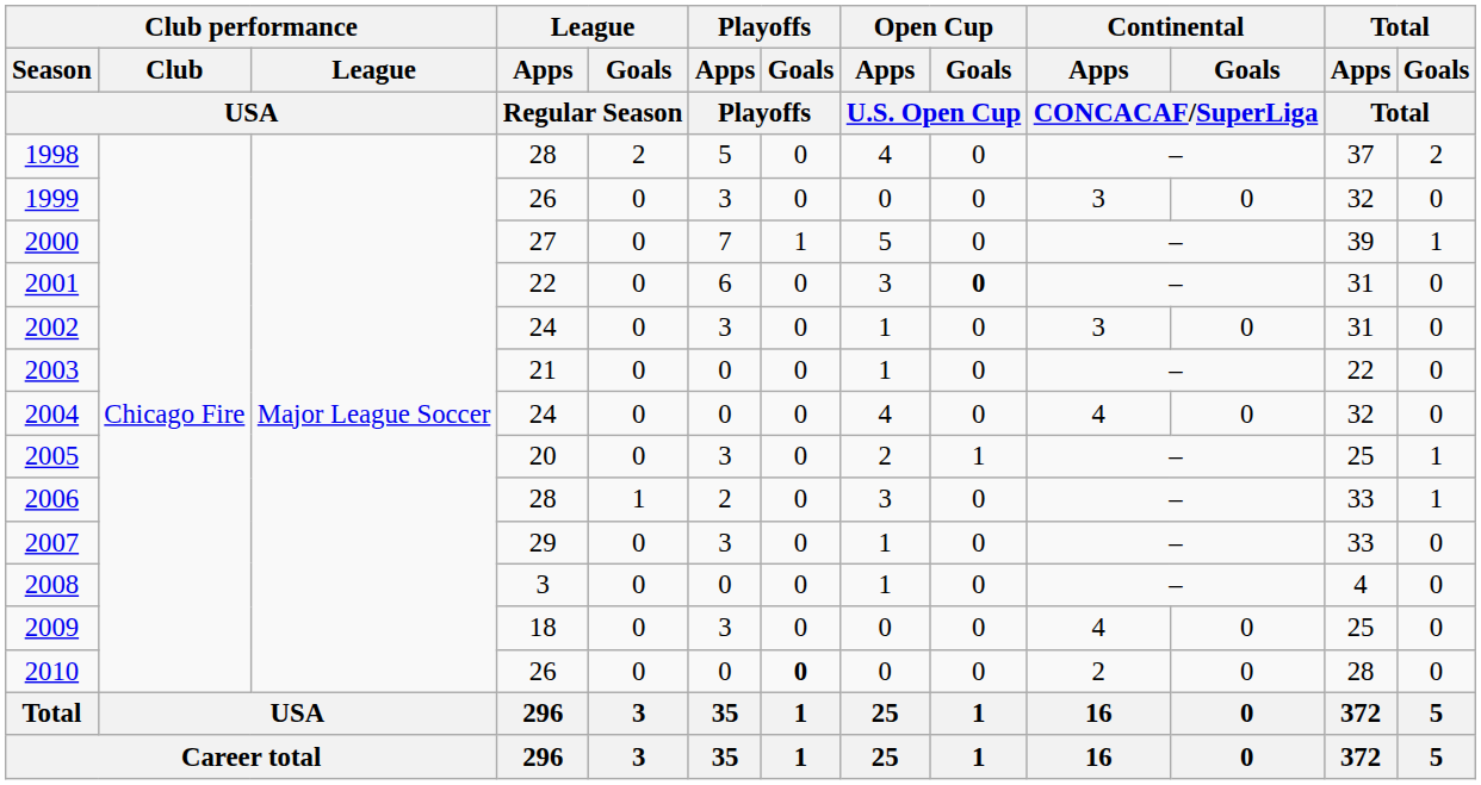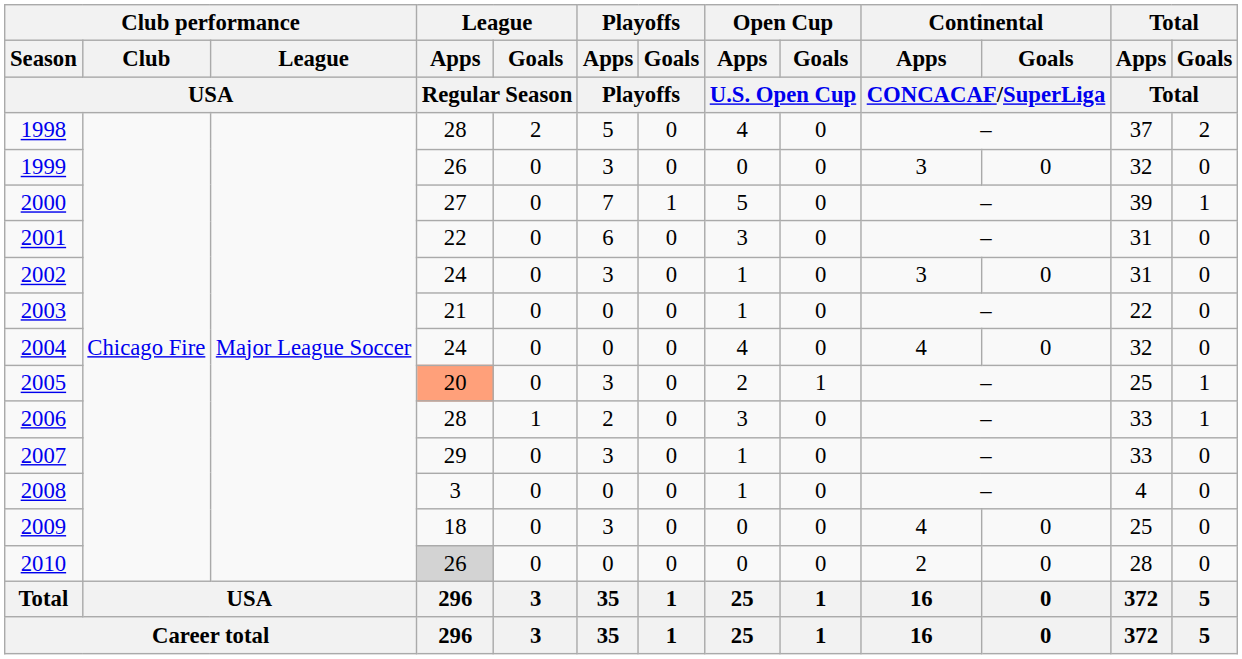2001 | Open Cup / Goals / U.S. Open Cup: bold -> normal
2005 | League / Apps / Regular Season: no background -> lightsalmon background
2010 | League / Apps / Regular Season: no background -> lightgrey background
2010 | Playoffs / Goals / Playoffs: bold -> normal
